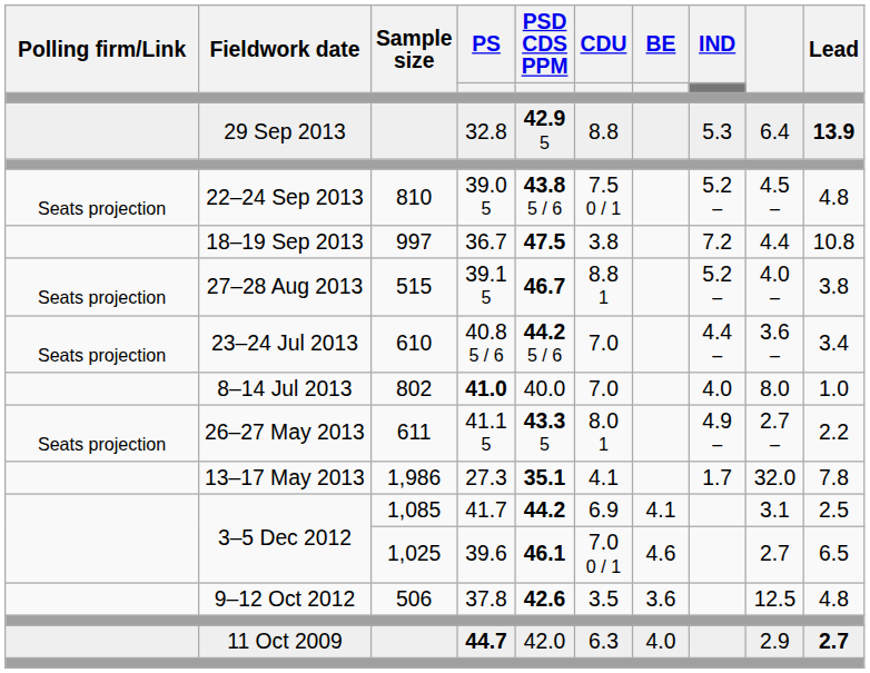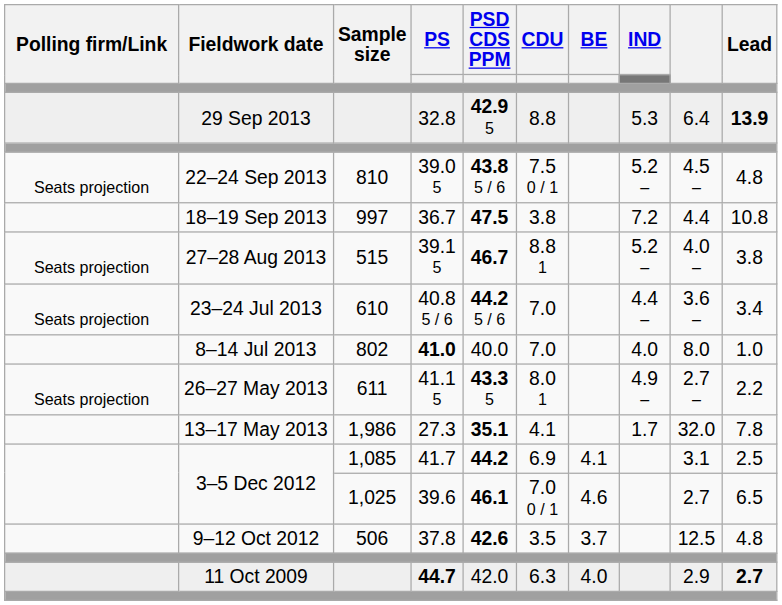37.8 | BE: 3.6 -> 3.7
